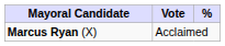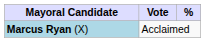Marcus Ryan (X) | Mayoral Candidate: no background -> lightblue background
